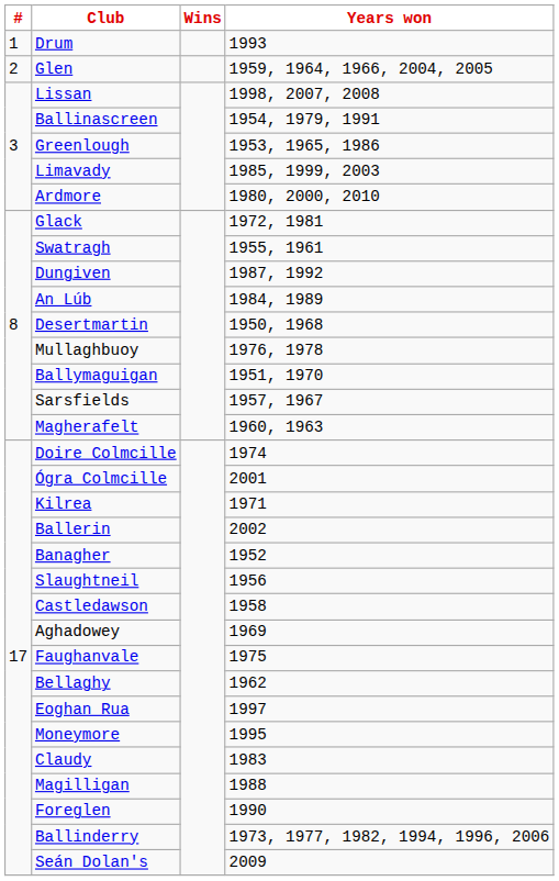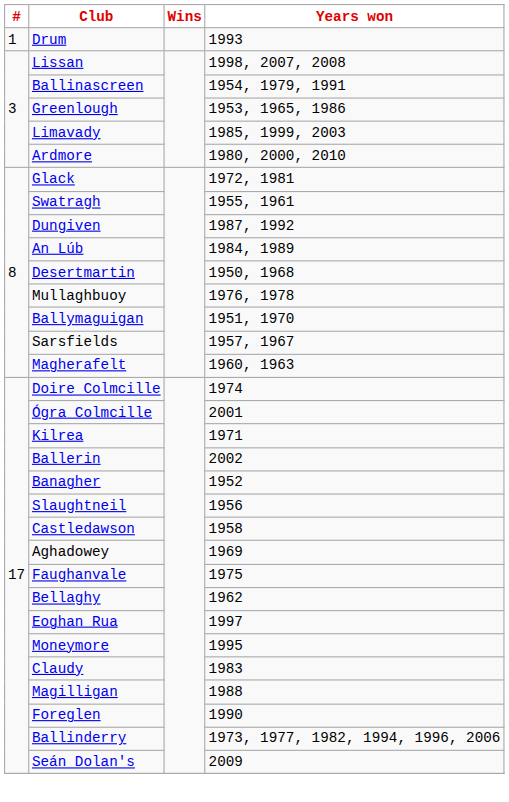- row: 2 | Glen | 1959, 1964, 1966, 2004, 2005
